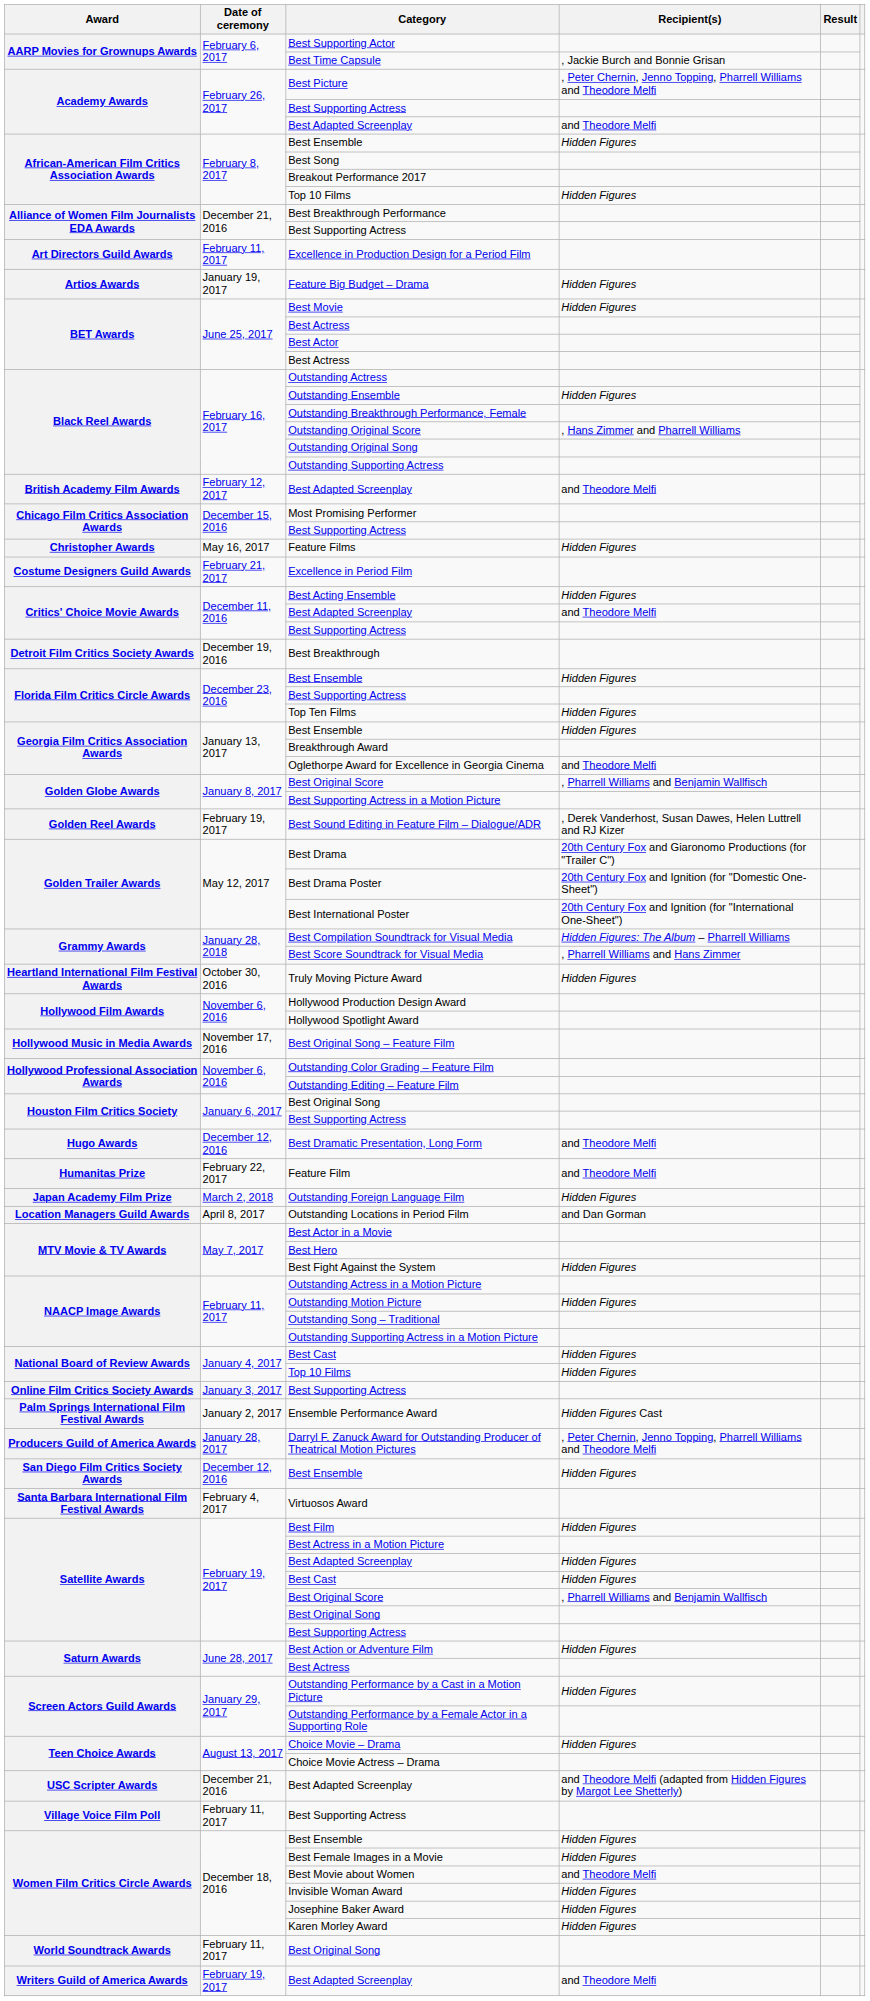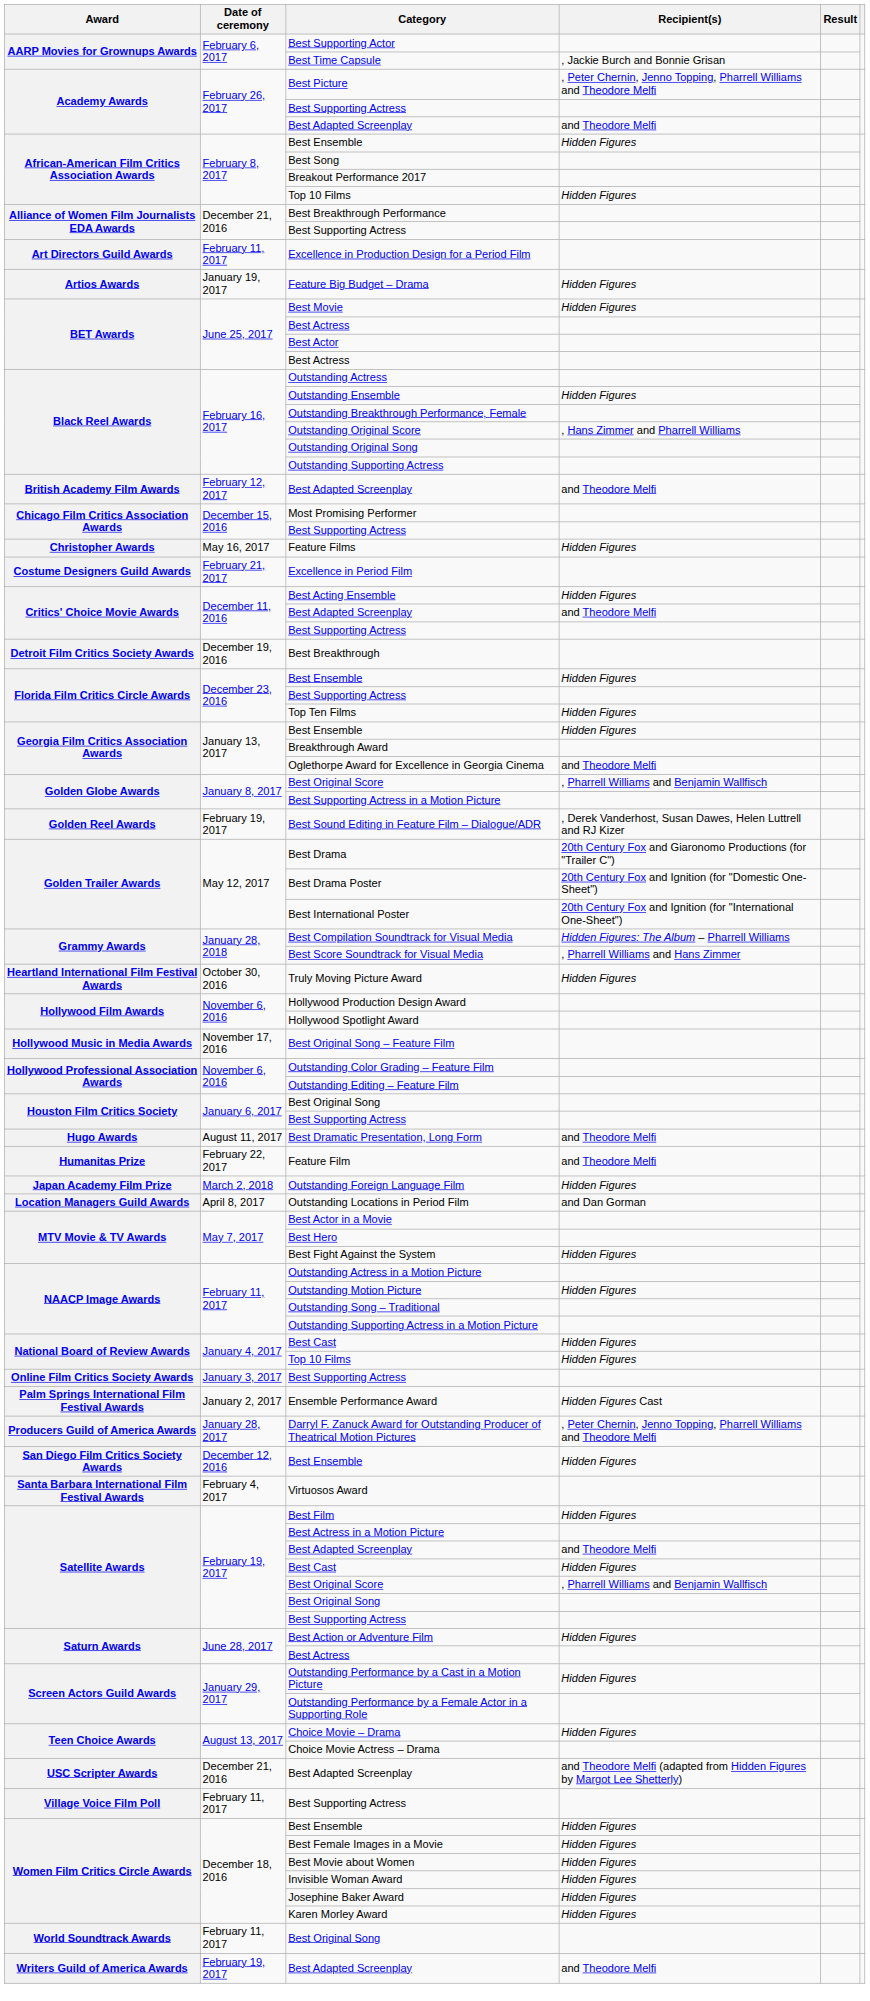Best Dramatic Presentation, Long Form | Date of ceremony: December 12, 2016 -> August 11, 2017
Satellite Awards / Best Adapted Screenplay | Recipient(s): Hidden Figures -> and Theodore Melfi
Best Movie about Women | Recipient(s): and Theodore Melfi -> Hidden Figures
